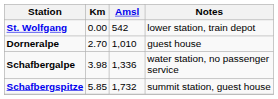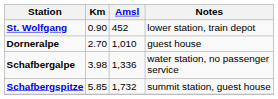St. Wolfgang | Km: 0.00 -> 0.90
St. Wolfgang | Amsl: 542 -> 452
